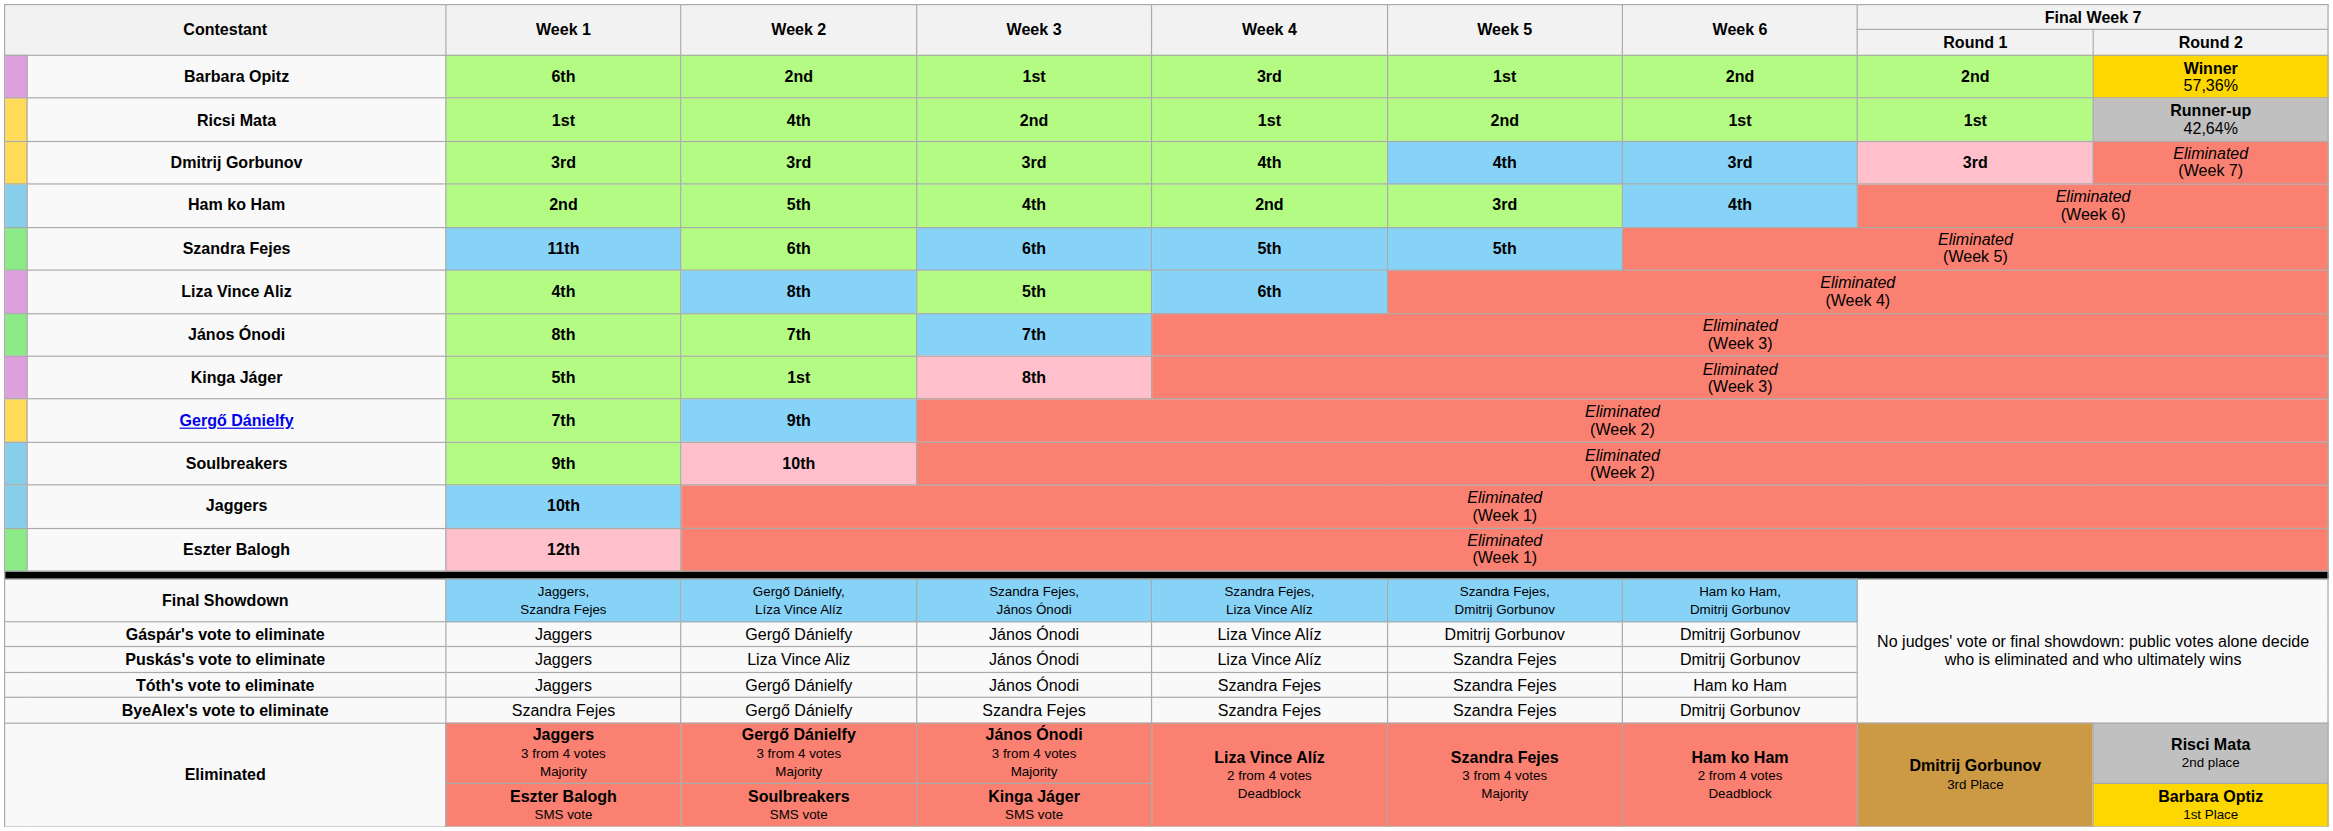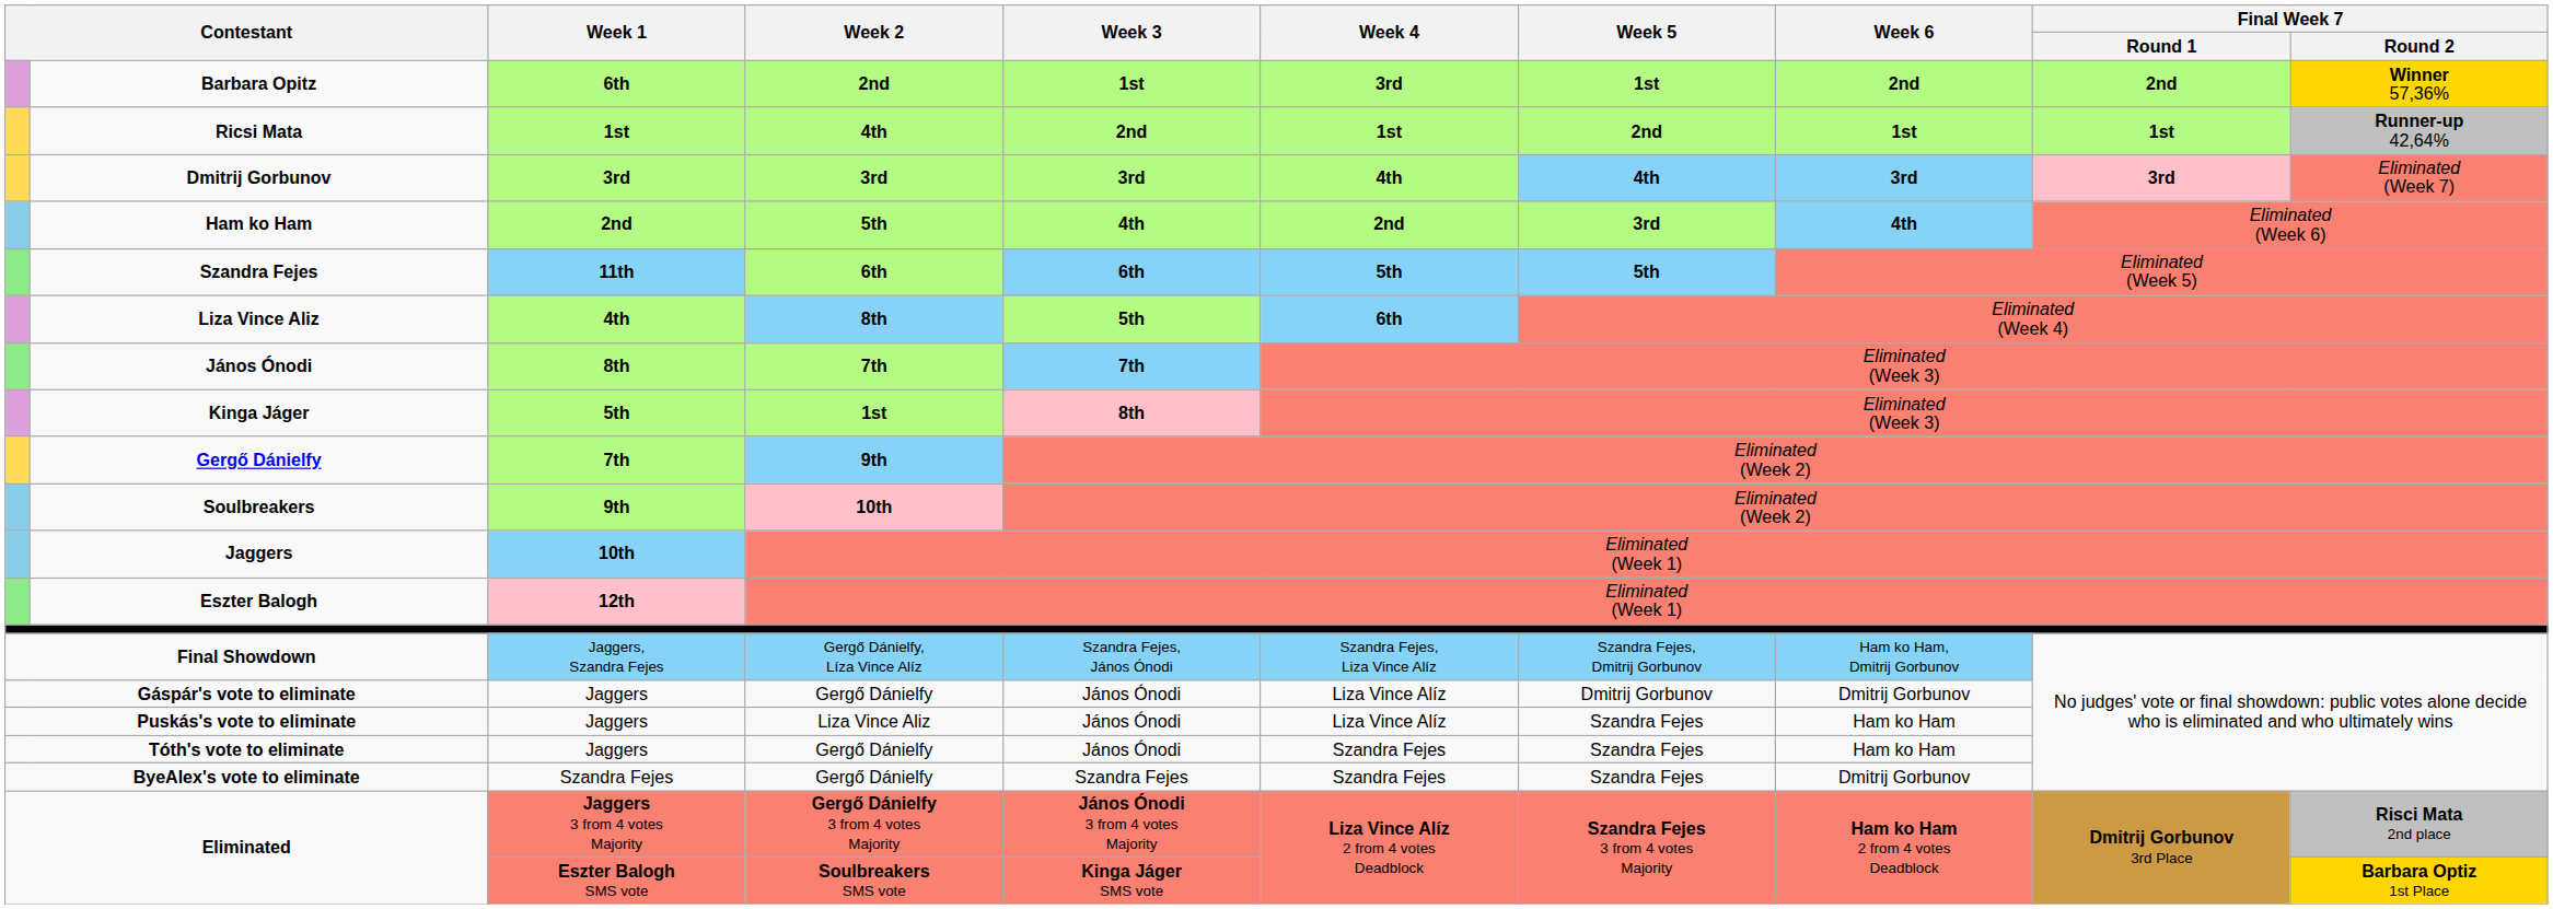Puskás's vote to eliminate | Week 6: Dmitrij Gorbunov -> Ham ko Ham
